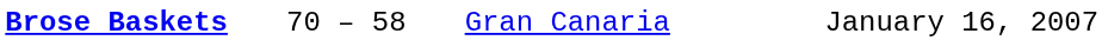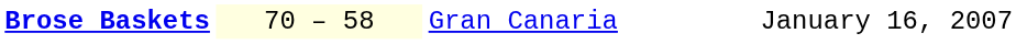Brose Baskets | column 2: no background -> lightyellow background
